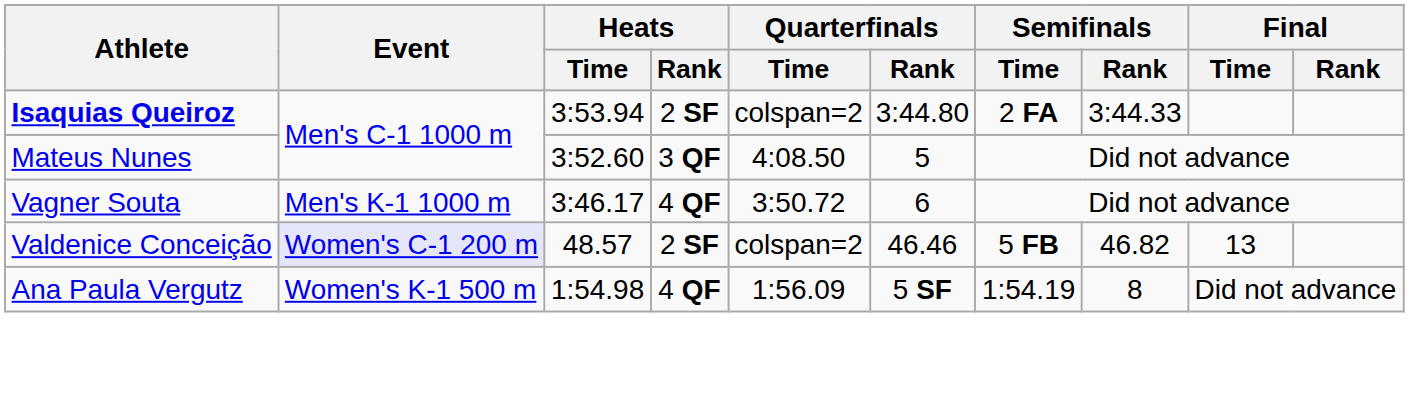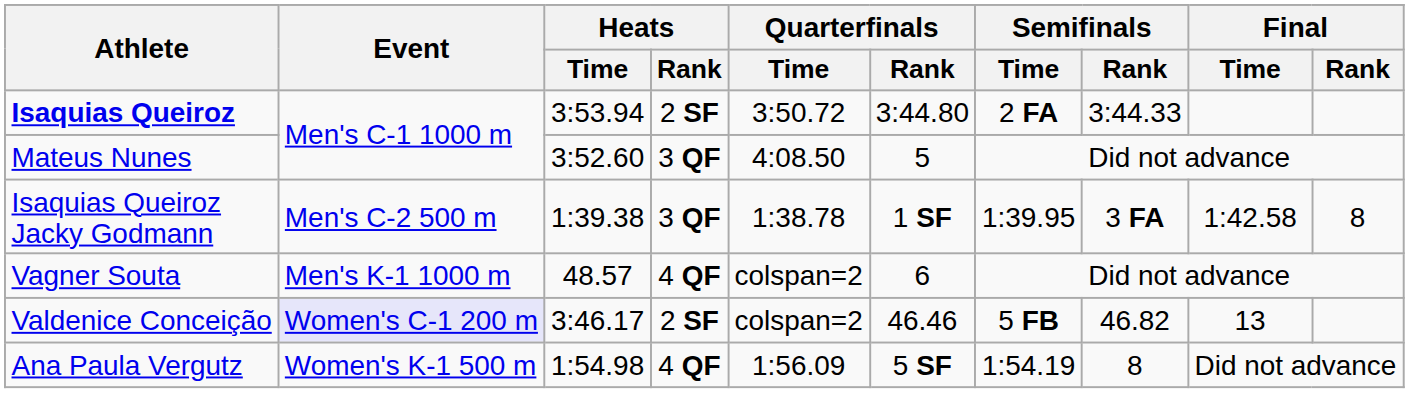Isaquias Queiroz | Quarterfinals / Time: colspan=2 -> 3:50.72
+ row: Isaquias Queiroz Jacky Godmann | Men's C-2 500 m | 1:39.38 | 3 QF | 1:38.78 | 1 SF | 1:39.95 | 3 FA | 1:42.58 | 8
Vagner Souta | Heats / Time: 3:46.17 -> 48.57
Vagner Souta | Quarterfinals / Time: 3:50.72 -> colspan=2
Valdenice Conceição | Heats / Time: 48.57 -> 3:46.17
